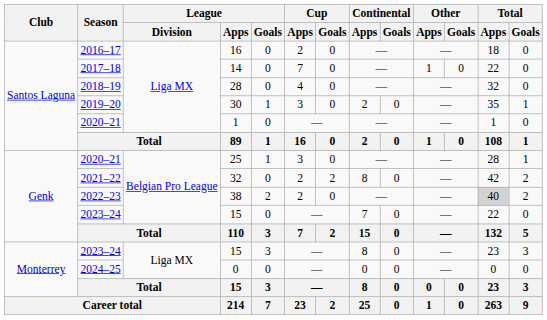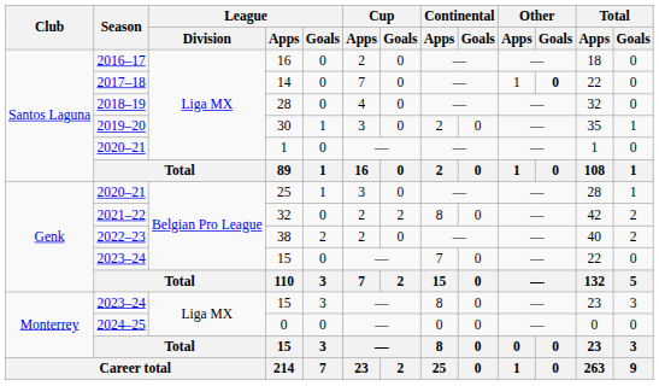14 | Other / Goals: normal -> bold
38 | Total / Apps: lightgrey background -> no background
